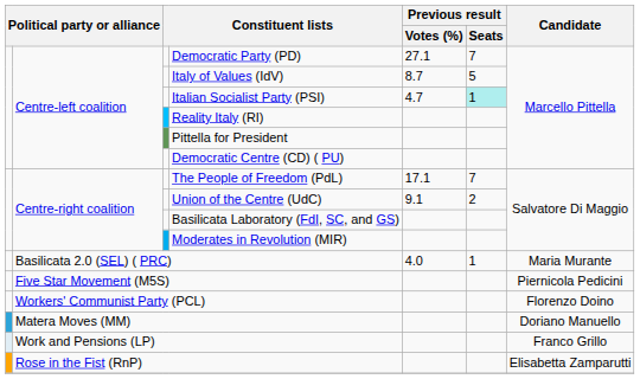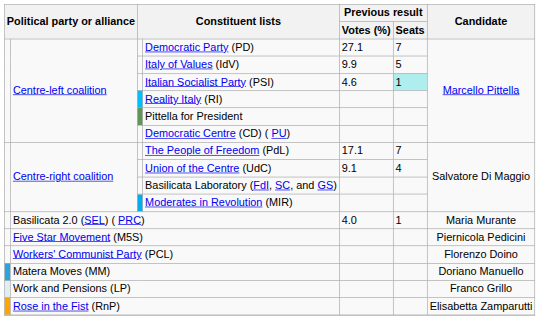Italy of Values (IdV) | Previous result / Votes (%): 8.7 -> 9.9
Italian Socialist Party (PSI) | Previous result / Votes (%): 4.7 -> 4.6
Union of the Centre (UdC) | Previous result / Seats: 2 -> 4
